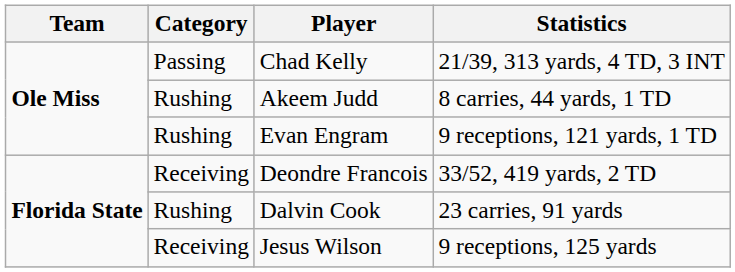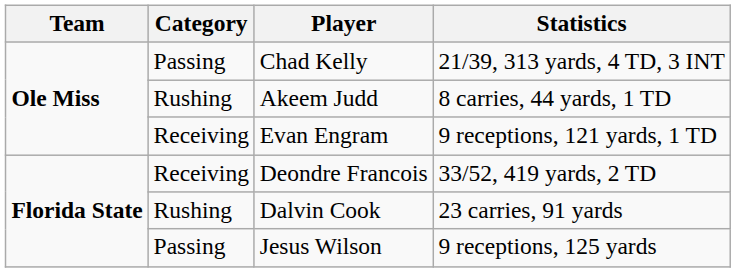Evan Engram | Category: Rushing -> Receiving
Jesus Wilson | Category: Receiving -> Passing
